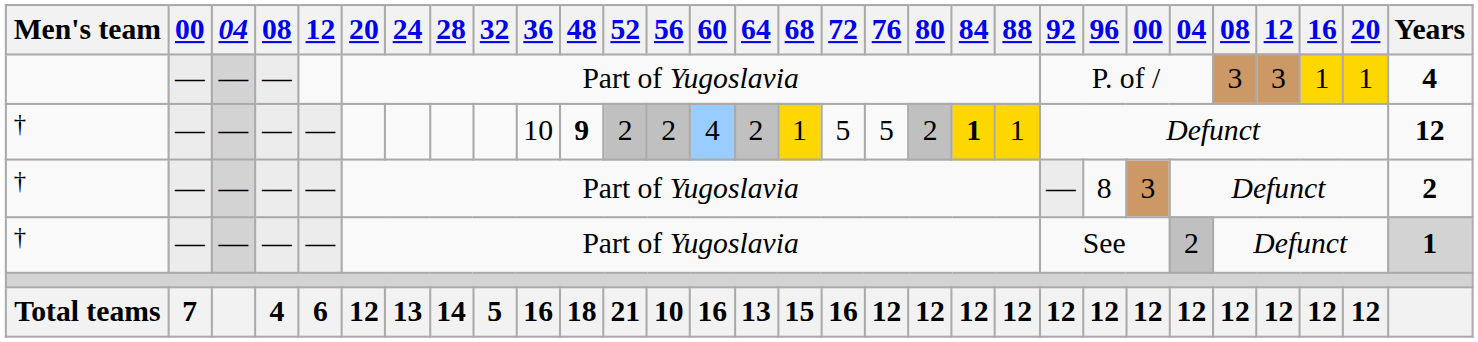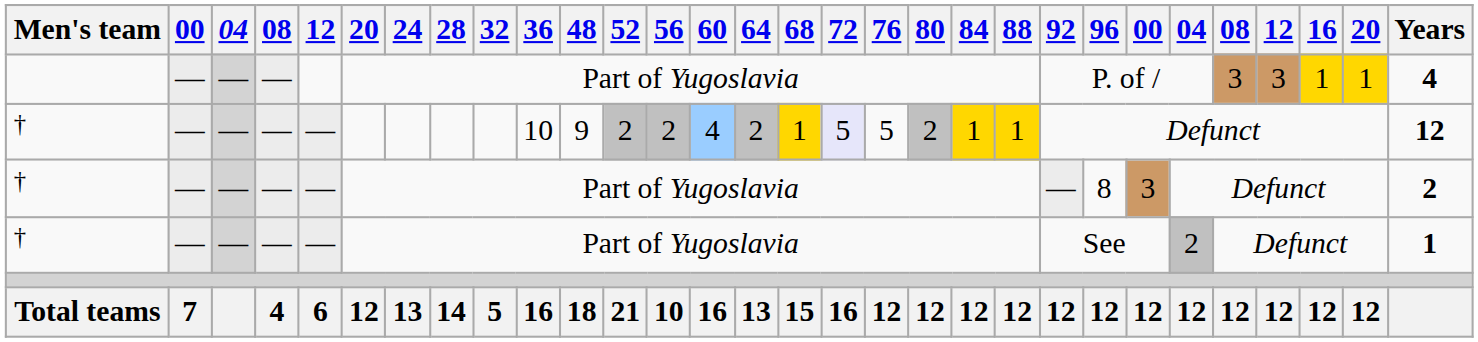row 3 | 48: bold -> normal
row 3 | 72: no background -> lavender background
row 3 | 84: bold -> normal
row 5 | Years: lightgrey background -> no background
